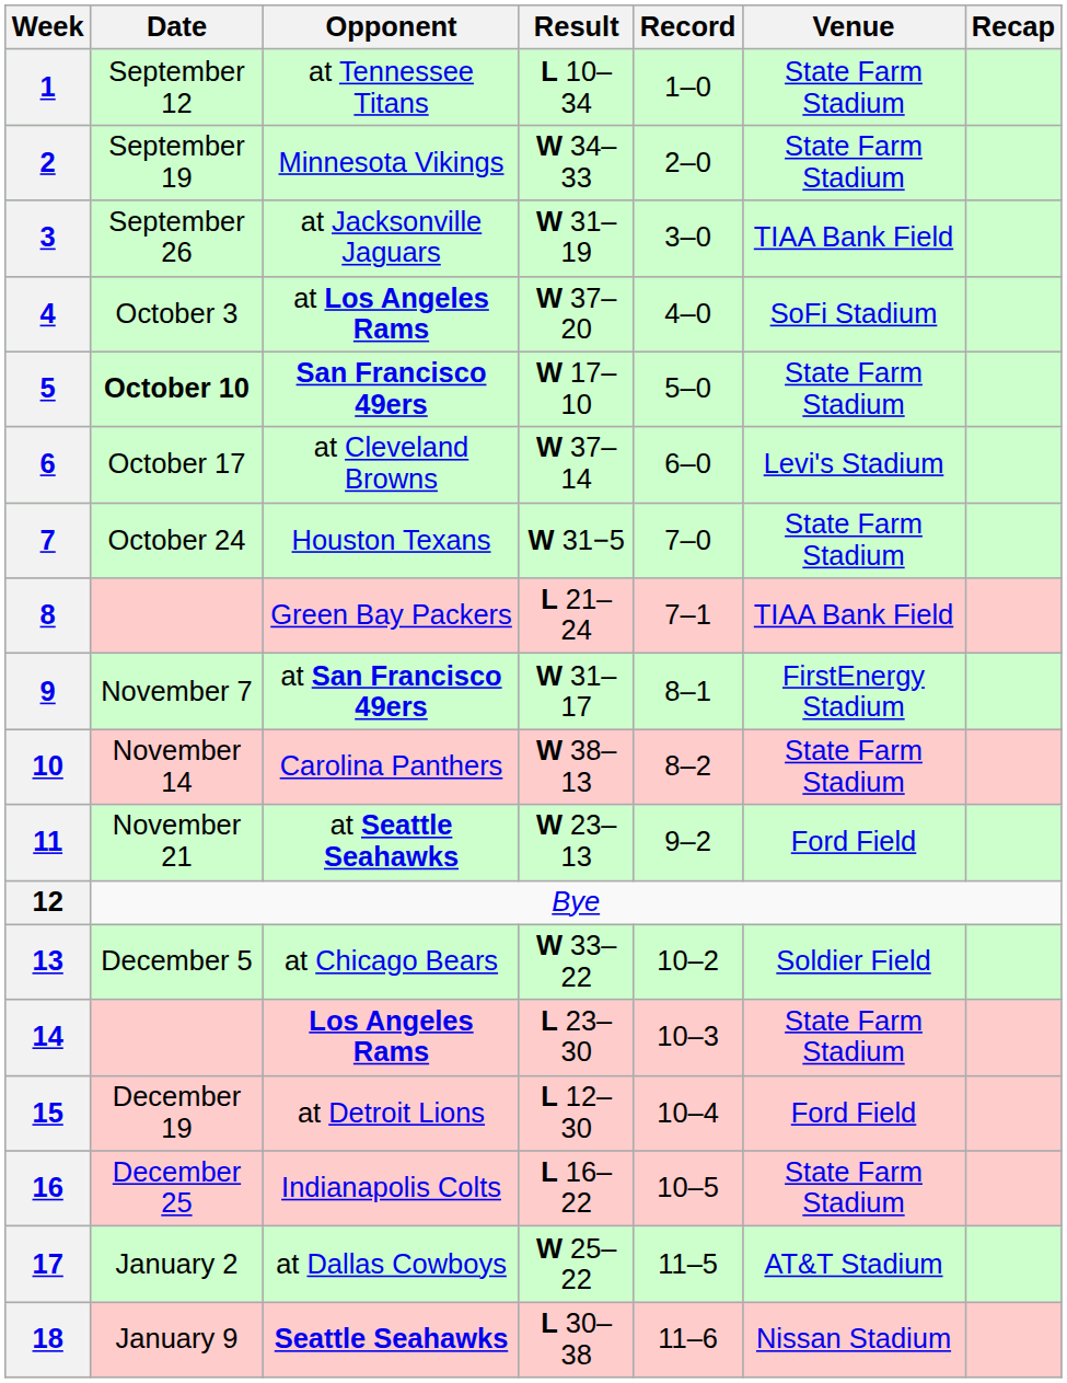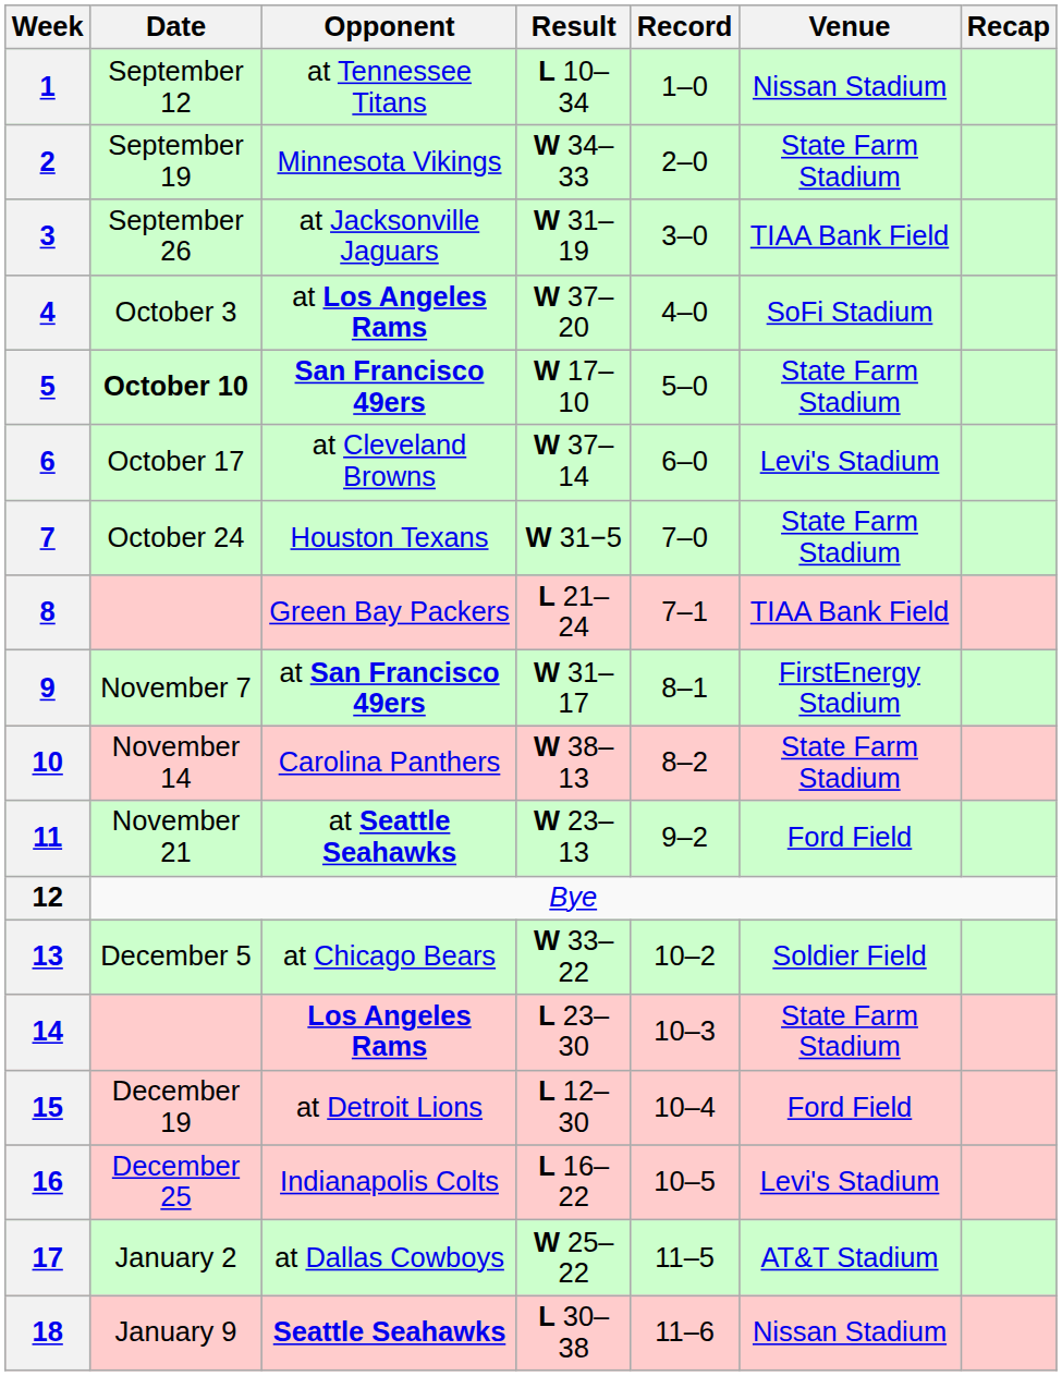1 | Venue: State Farm Stadium -> Nissan Stadium
16 | Venue: State Farm Stadium -> Levi's Stadium
